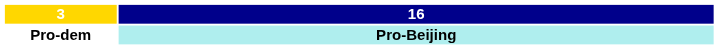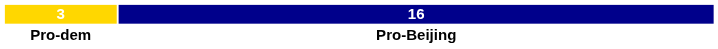Pro-dem | 16: paleturquoise background -> no background
